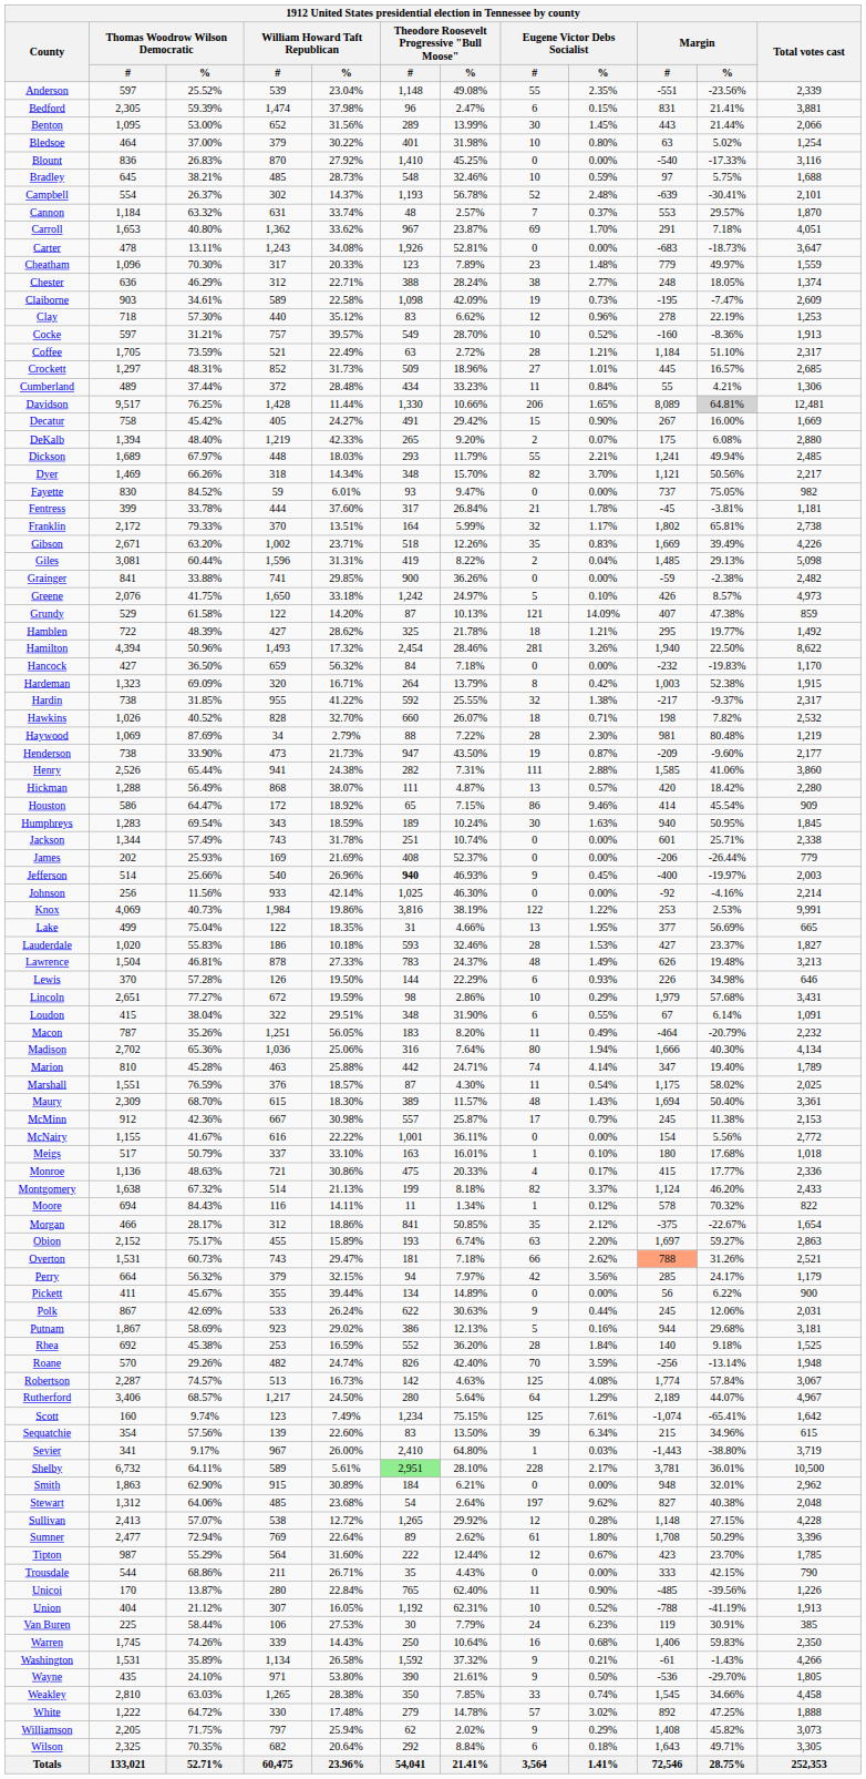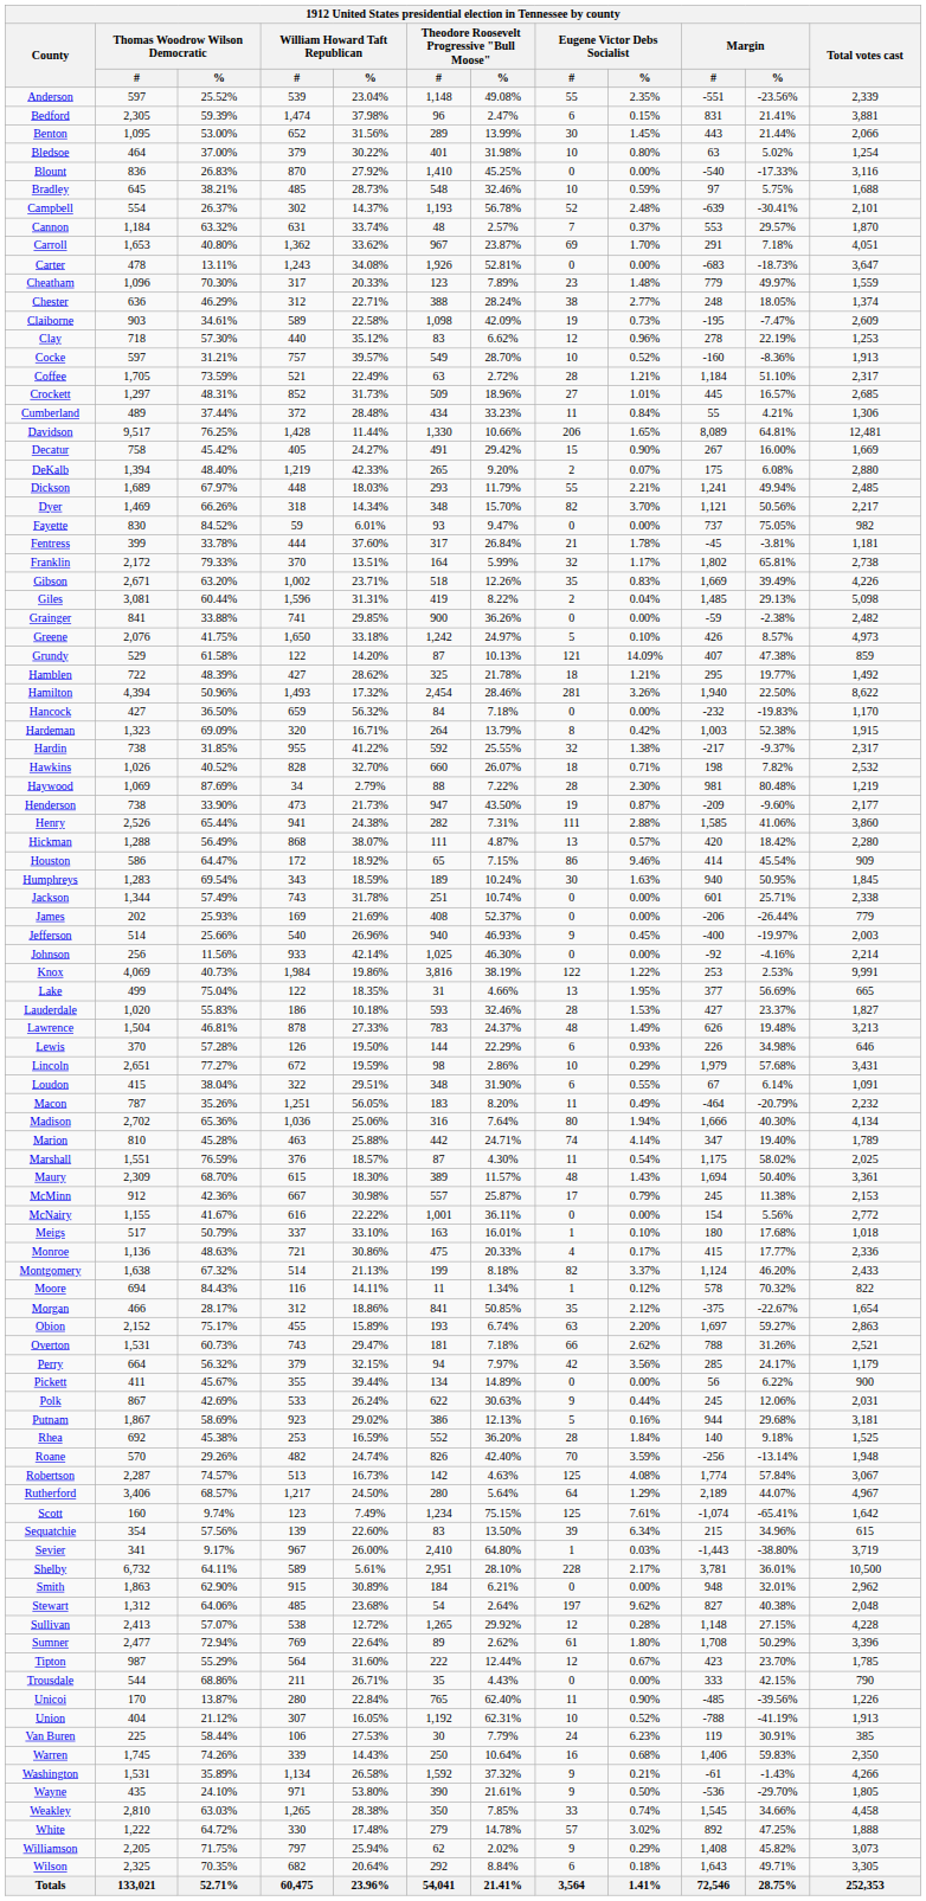Davidson | Margin / %: lightgrey background -> no background
Jefferson | Theodore Roosevelt Progressive "Bull Moose" / #: bold -> normal
Overton | Margin / #: lightsalmon background -> no background
Shelby | Theodore Roosevelt Progressive "Bull Moose" / #: lightgreen background -> no background
